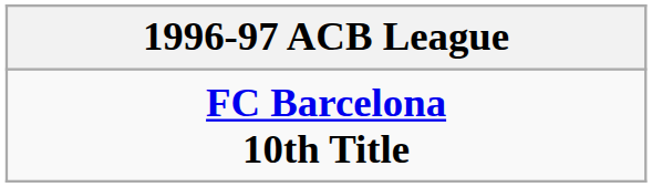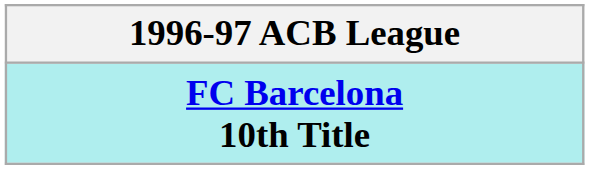row 2 | column 1: no background -> paleturquoise background
